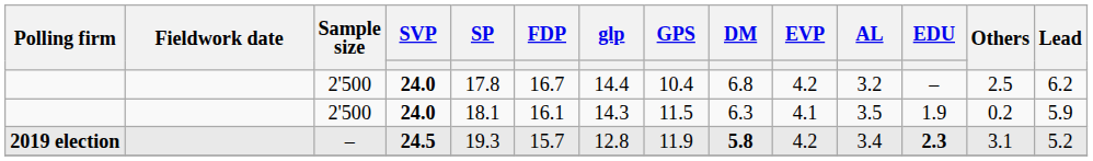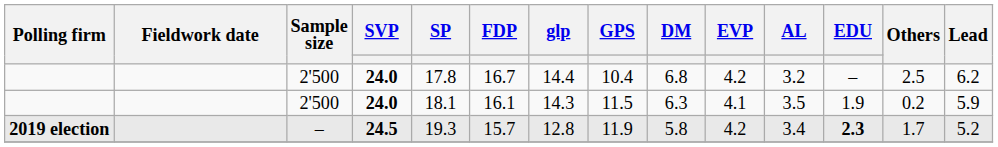2019 election | DM: bold -> normal
2019 election | Others: 3.1 -> 1.7
